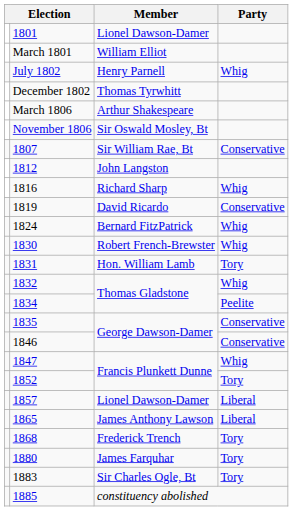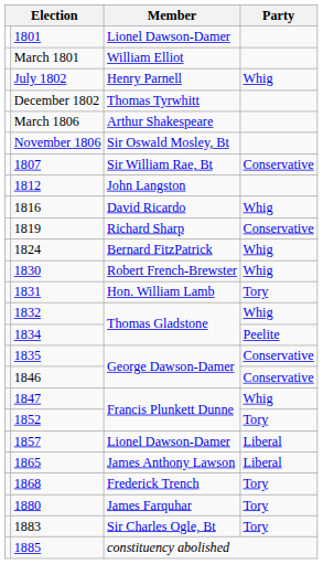1816 | Member: Richard Sharp -> David Ricardo
1819 | Member: David Ricardo -> Richard Sharp
